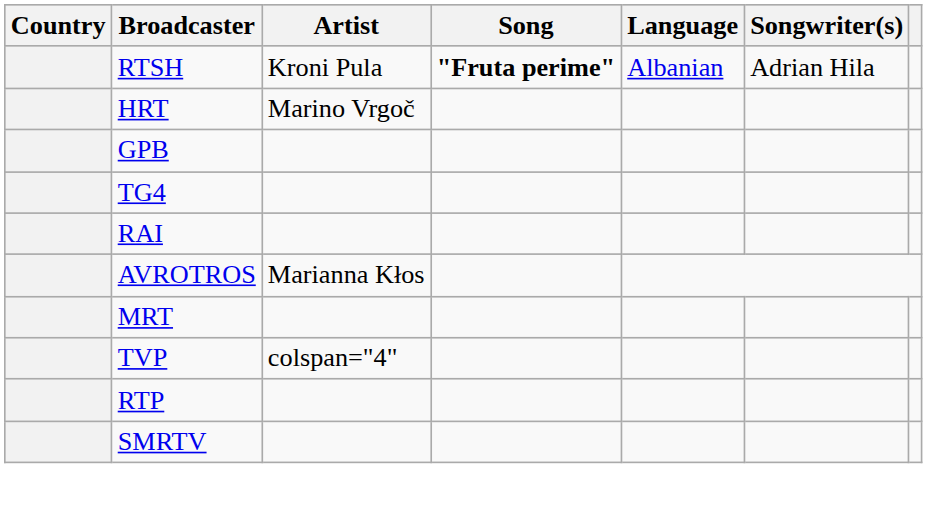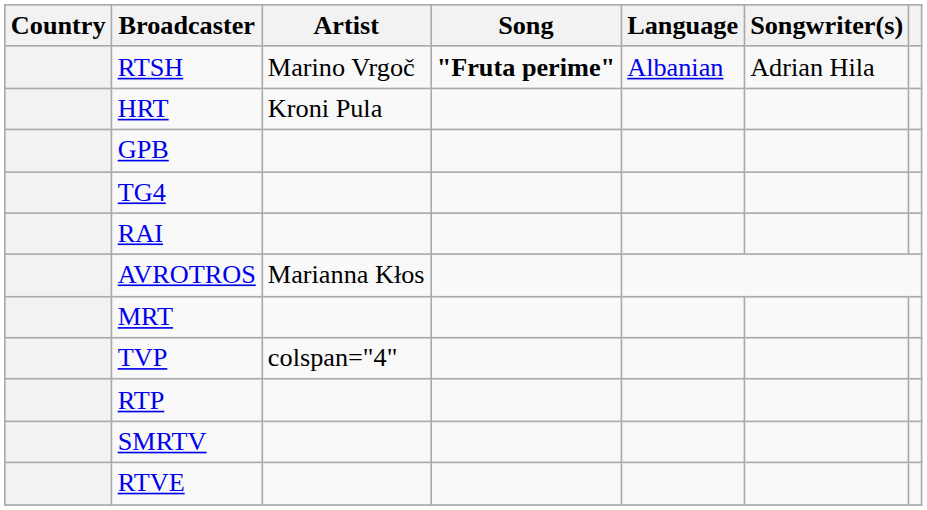RTSH | Artist: Kroni Pula -> Marino Vrgoč
HRT | Artist: Marino Vrgoč -> Kroni Pula
+ row: RTVE
